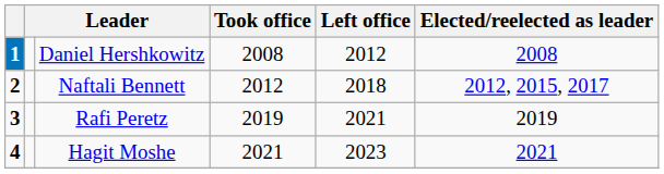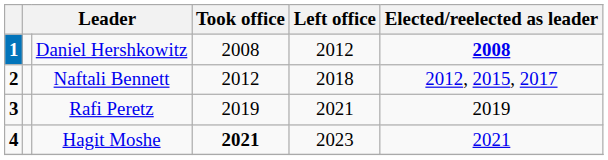Daniel Hershkowitz | Elected/reelected as leader: normal -> bold
Hagit Moshe | Took office: normal -> bold
